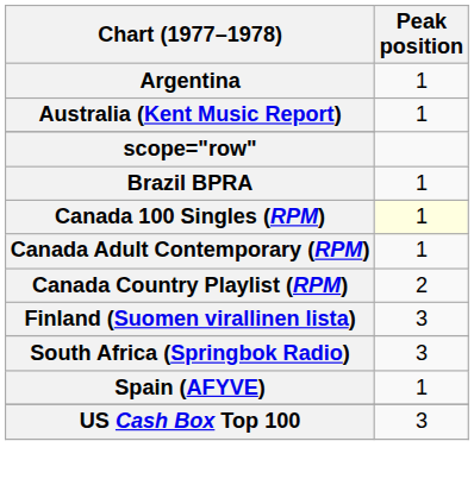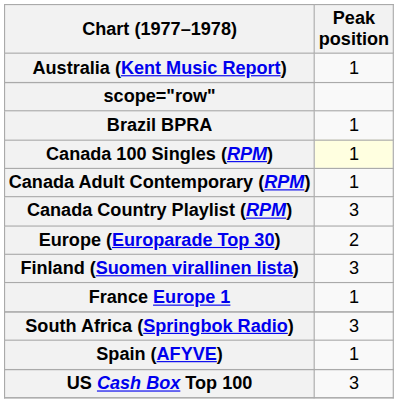- row: Argentina | 1
Canada Country Playlist (RPM) | Peak position: 2 -> 3
+ row: Europe (Europarade Top 30) | 2
+ row: France Europe 1 | 1
